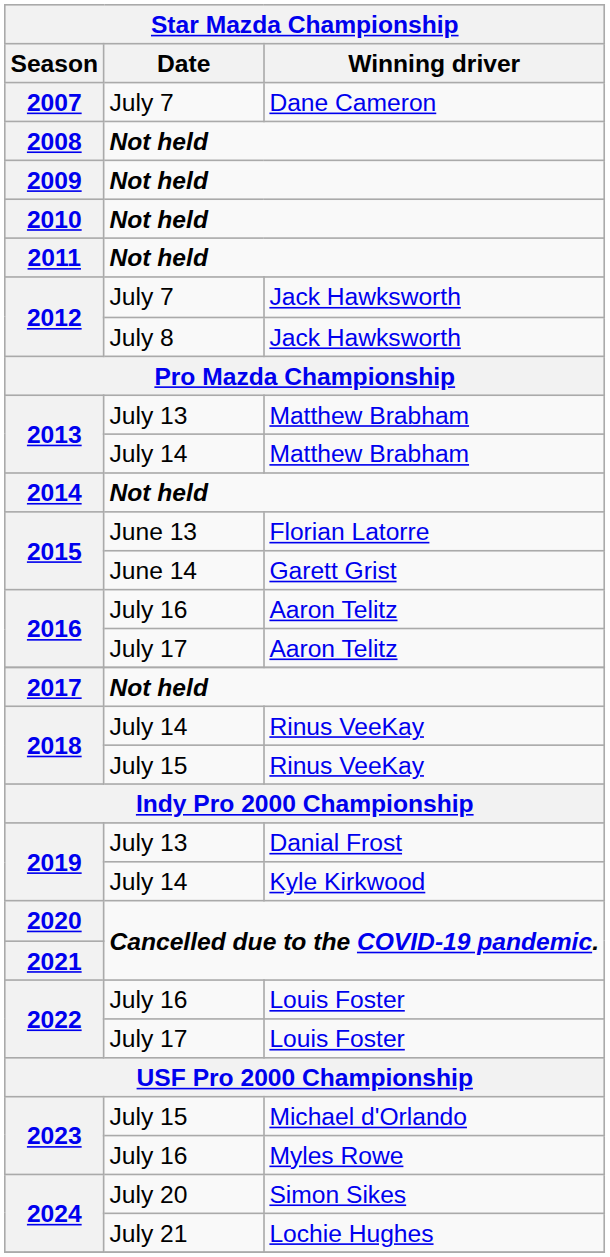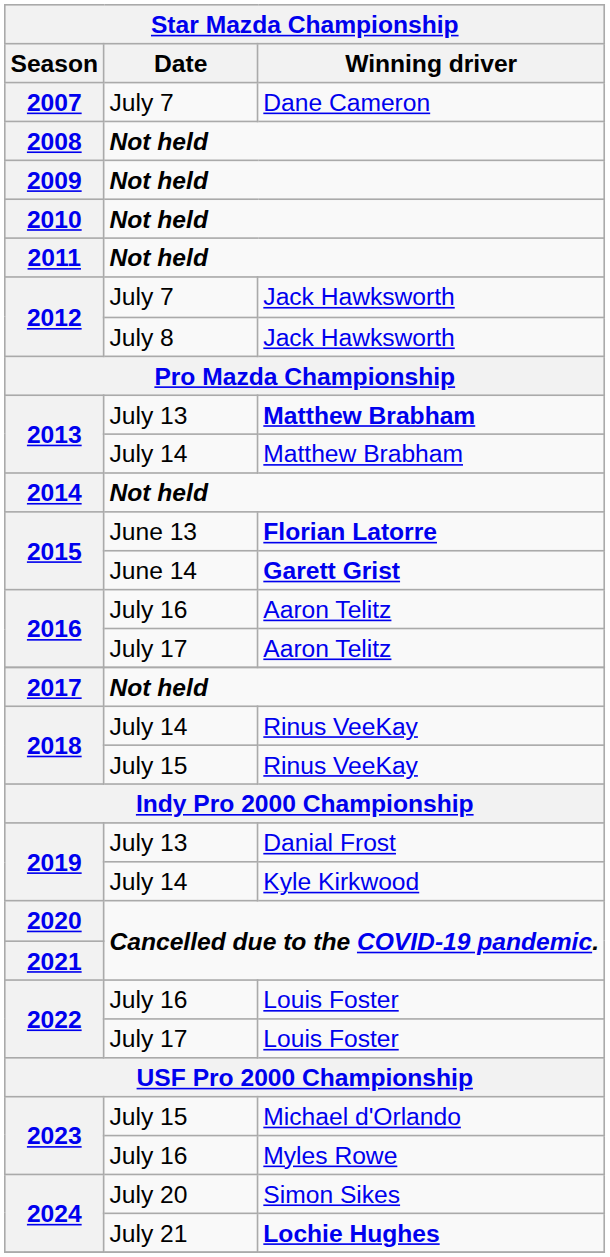2013 / July 13 | Winning driver: normal -> bold
2015 / June 13 | Winning driver: normal -> bold
2015 / June 14 | Winning driver: normal -> bold
2024 / July 21 | Winning driver: normal -> bold
